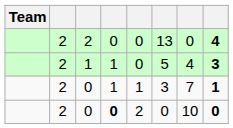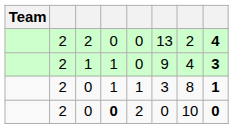row 2 | column 7: 0 -> 2
row 3 | column 6: 5 -> 9
row 4 | column 7: 7 -> 8
